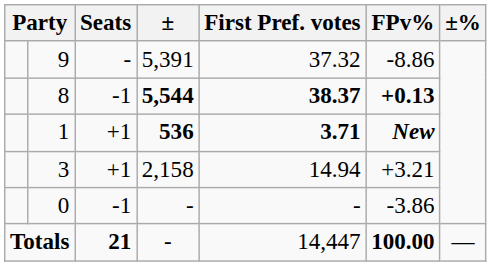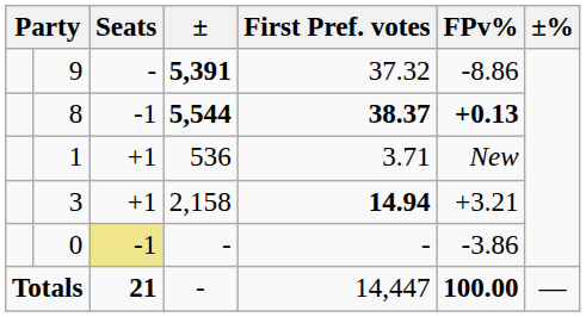9 | ±: normal -> bold
1 | ±: bold -> normal
1 | First Pref. votes: bold -> normal
1 | FPv%: bold -> normal
3 | First Pref. votes: normal -> bold
0 | Seats: no background -> khaki background
